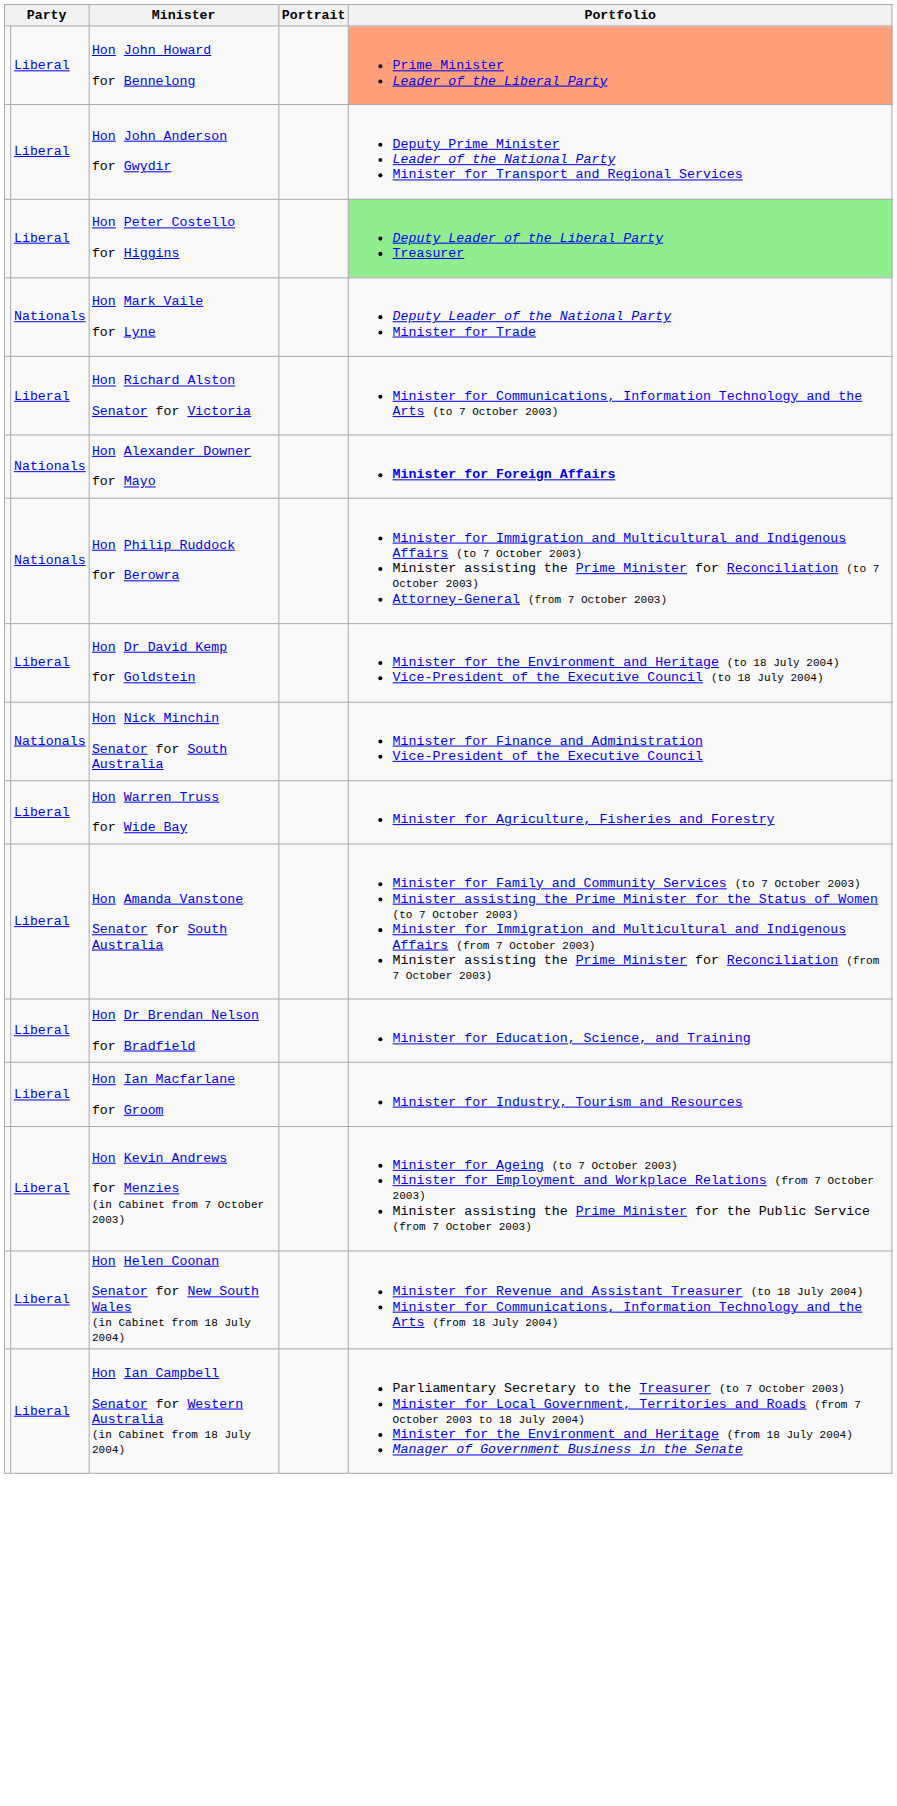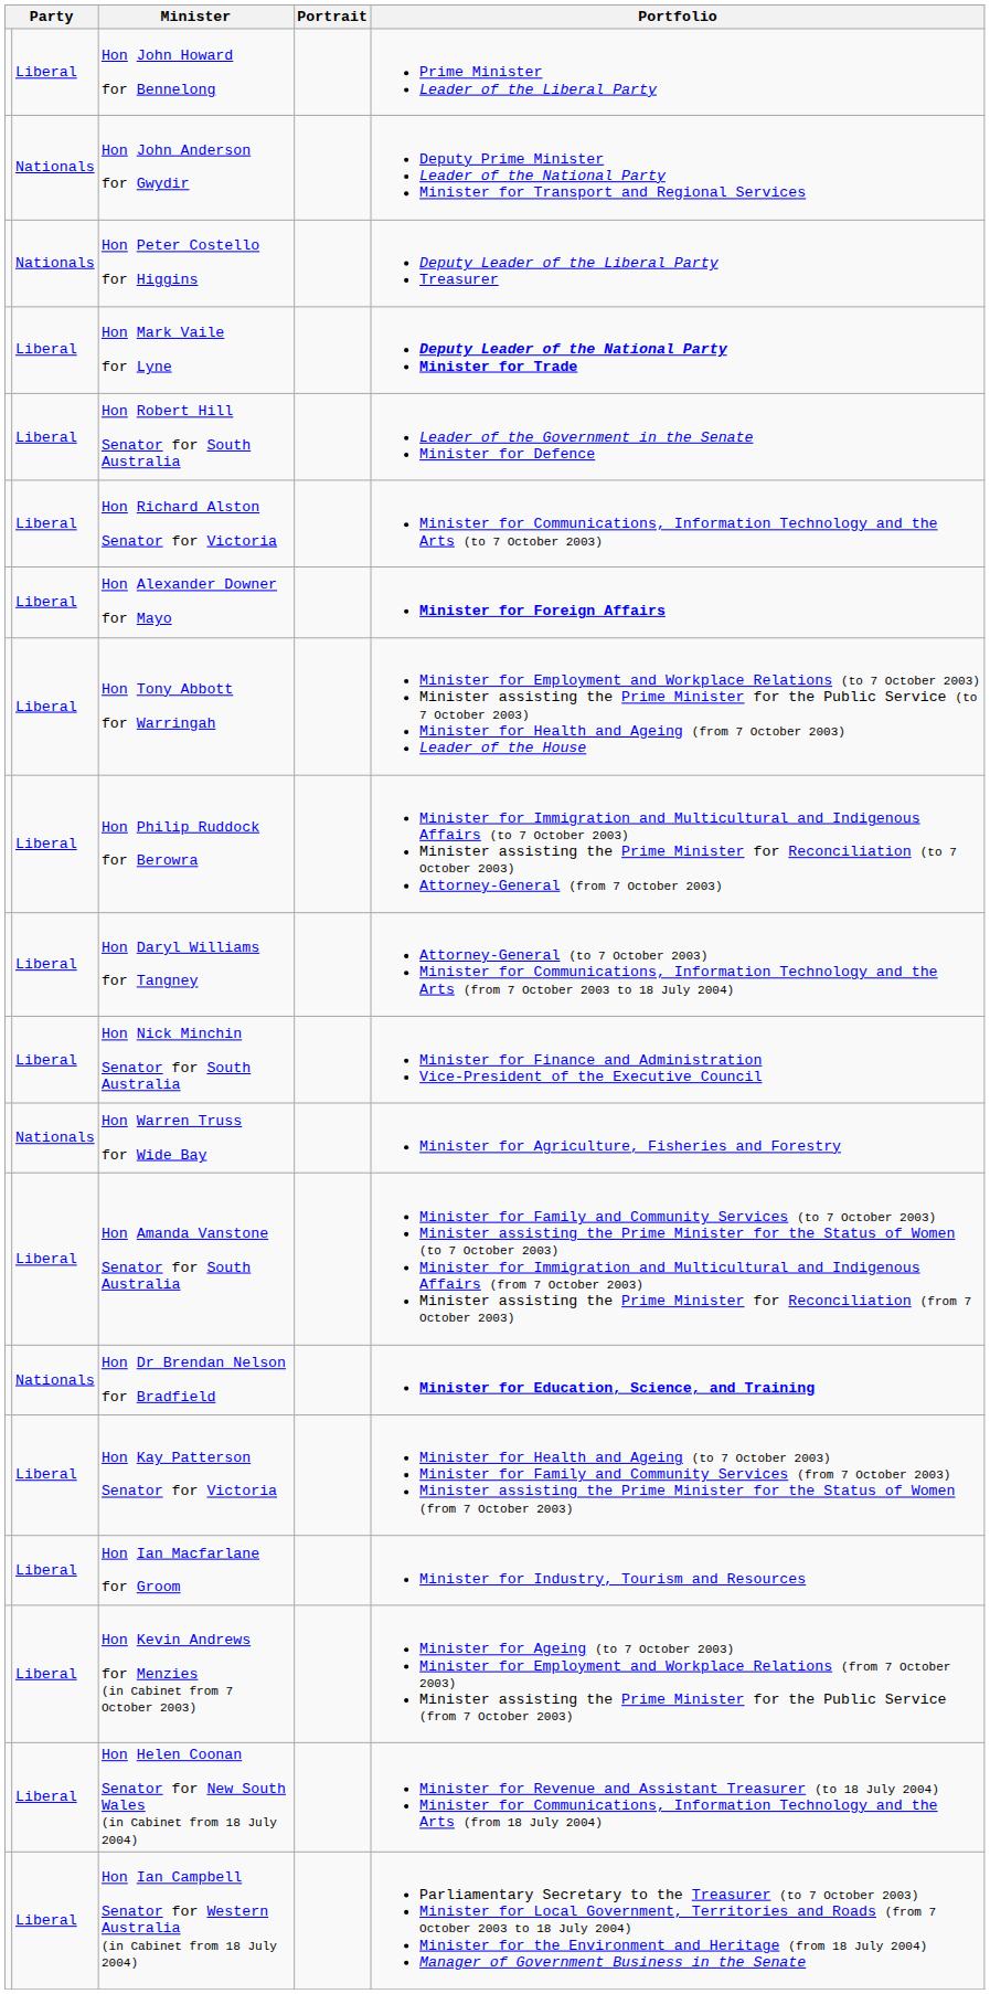Hon John Howard for Bennelong | Portfolio: lightsalmon background -> no background
Hon John Anderson for Gwydir | column 2: Liberal -> Nationals
Hon Peter Costello for Higgins | column 2: Liberal -> Nationals
Hon Peter Costello for Higgins | Portfolio: lightgreen background -> no background
Hon Mark Vaile for Lyne | column 2: Nationals -> Liberal
Hon Mark Vaile for Lyne | Portfolio: normal -> bold
+ row: Liberal | Hon Robert Hill Senator for South Australia | Leader of the Government in the Senate Minister for Defence
Hon Alexander Downer for Mayo | column 2: Nationals -> Liberal
+ row: Liberal | Hon Tony Abbott for Warringah | Minister for Employment and Workplace Relations (to 7 October 2003) Minister assisting the Prime Minister for the Public Service (to 7 October 2003) Minister for Health and Ageing (from 7 October 2003) Leader of the House
Hon Philip Ruddock for Berowra | column 2: Nationals -> Liberal
- row: Liberal | Hon Dr David Kemp for Goldstein | Minister for the Environment and Heritage (to 18 July 2004) Vice-President of the Executive Council (to 18 July 2004)
+ row: Liberal | Hon Daryl Williams for Tangney | Attorney-General (to 7 October 2003) Minister for Communications, Information Technology and the Arts (from 7 October 2003 to 18 July 2004)
Hon Nick Minchin Senator for South Australia | column 2: Nationals -> Liberal
Hon Warren Truss for Wide Bay | column 2: Liberal -> Nationals
Hon Dr Brendan Nelson for Bradfield | column 2: Liberal -> Nationals
Hon Dr Brendan Nelson for Bradfield | Portfolio: normal -> bold
+ row: Liberal | Hon Kay Patterson Senator for Victoria | Minister for Health and Ageing (to 7 October 2003) Minister for Family and Community Services (from 7 October 2003) Minister assisting the Prime Minister for the Status of Women (from 7 October 2003)
